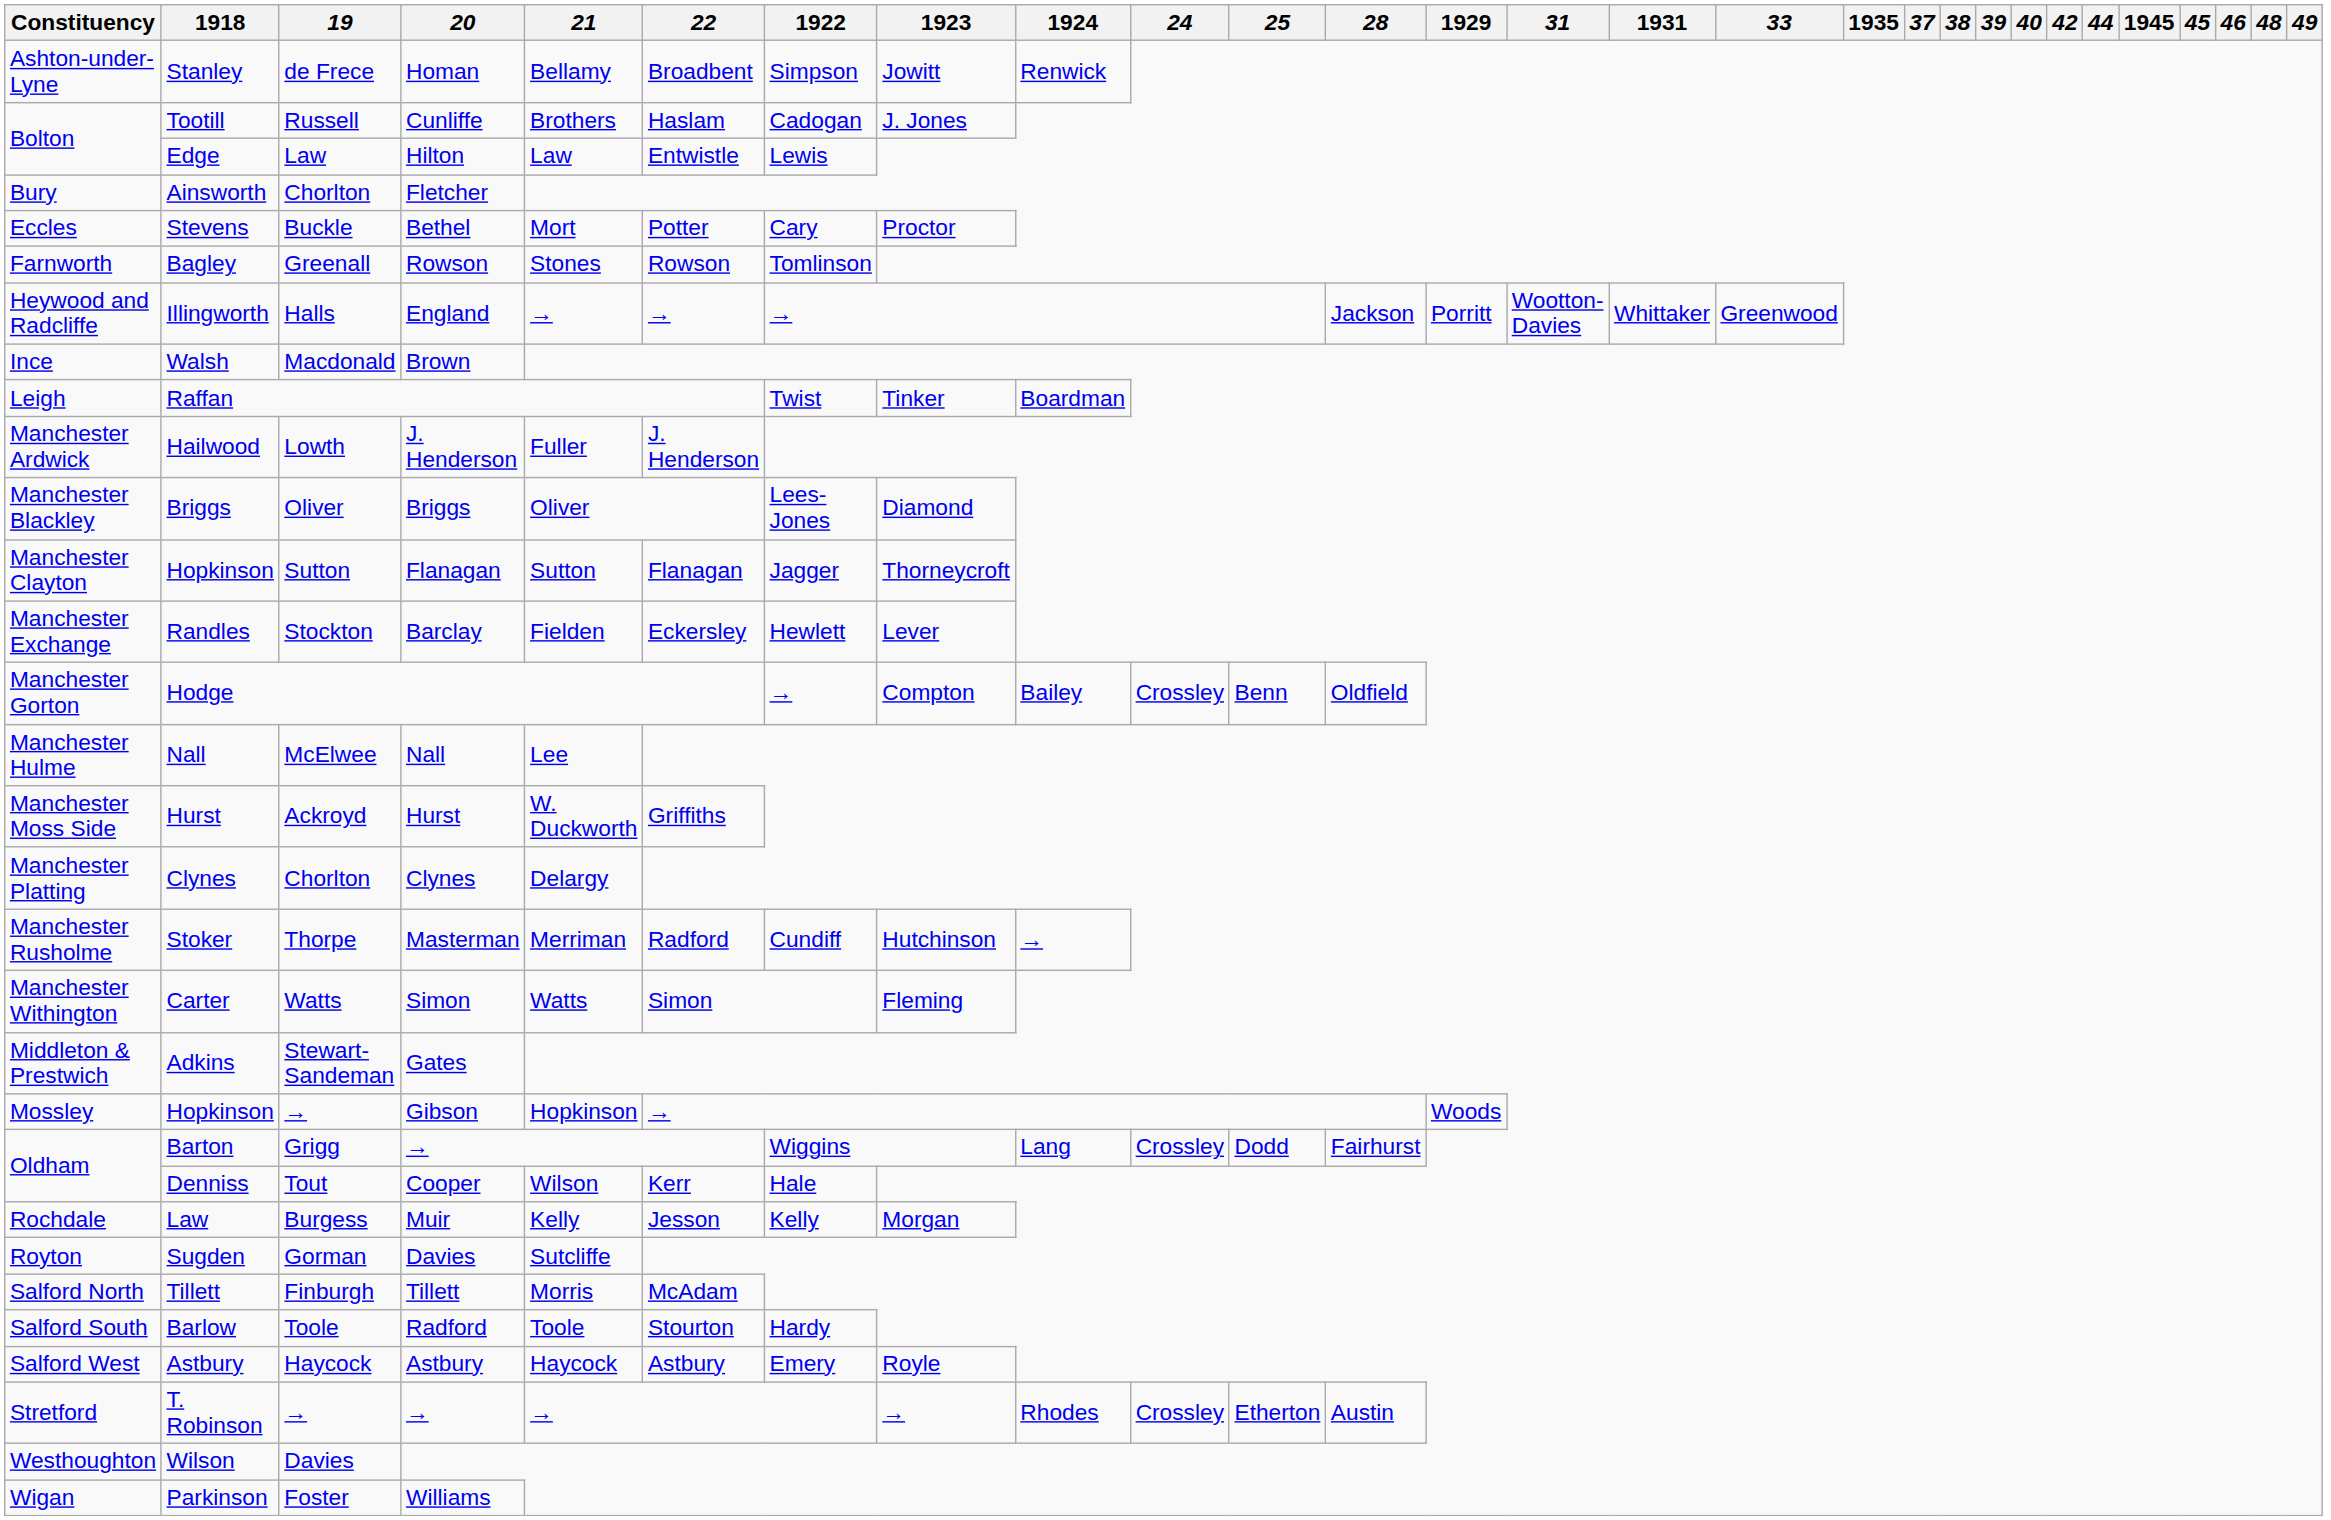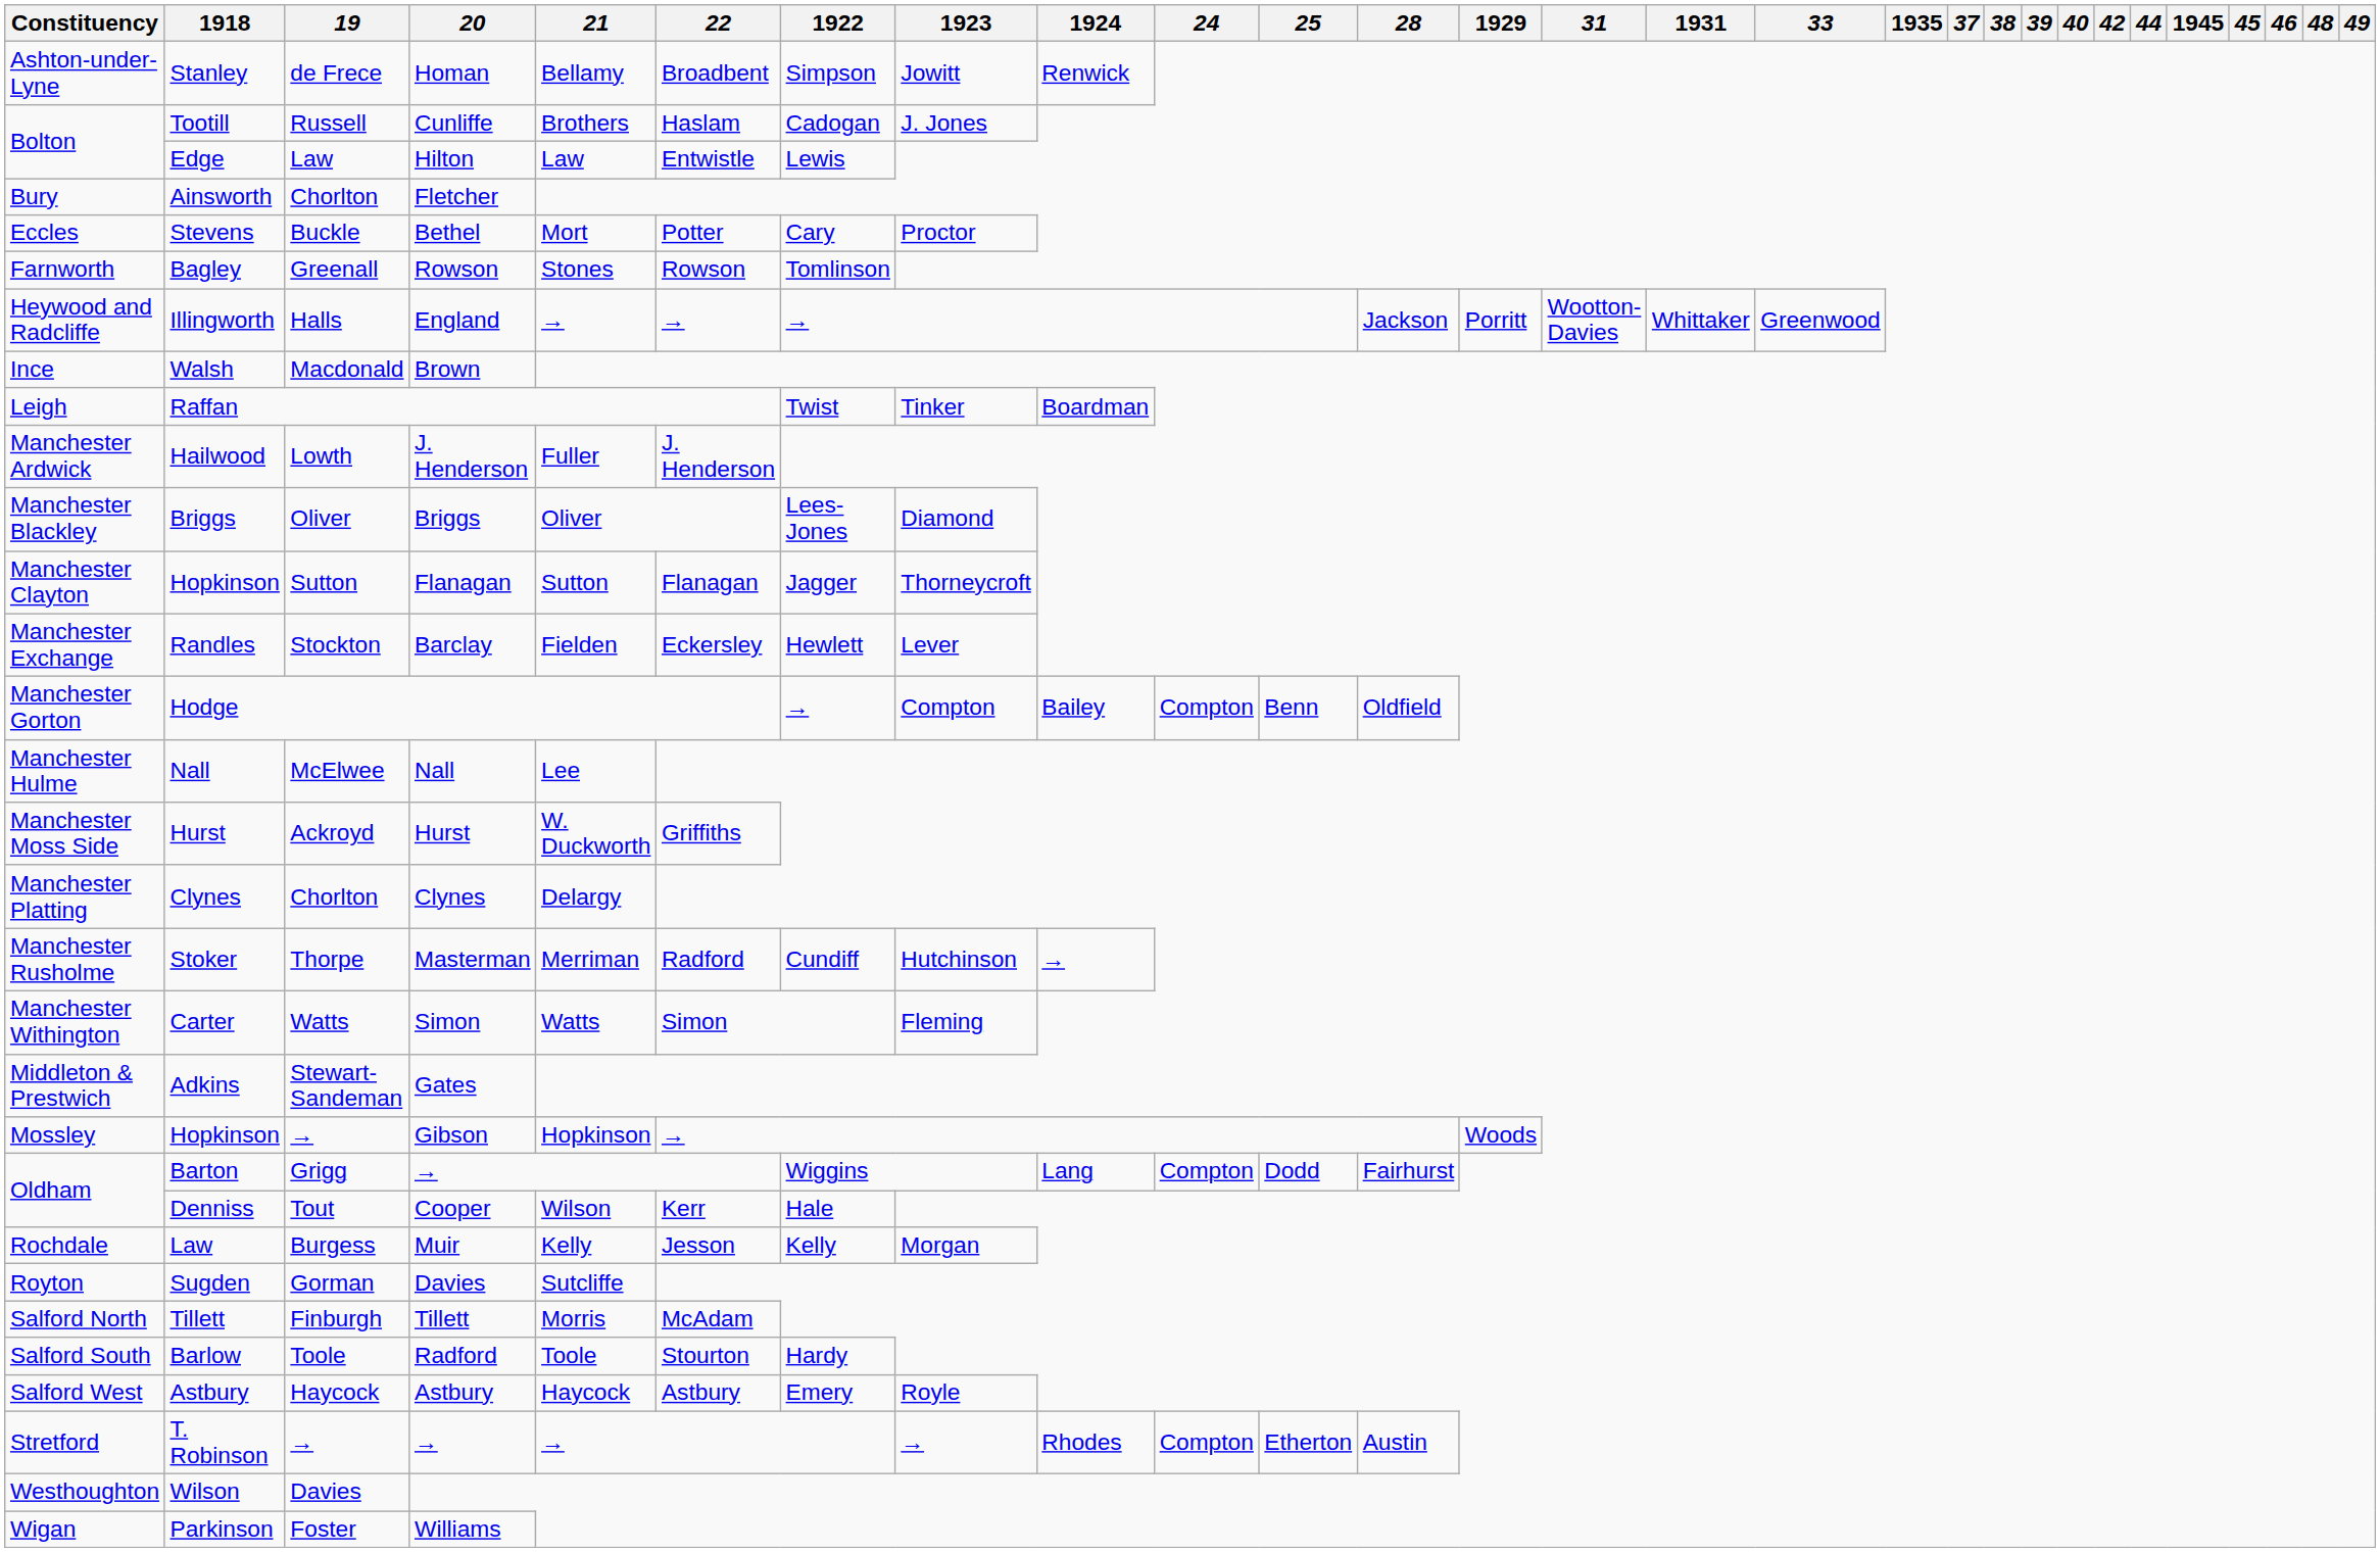Hodge | 24: Crossley -> Compton
Barton | 24: Crossley -> Compton
T. Robinson | 24: Crossley -> Compton
